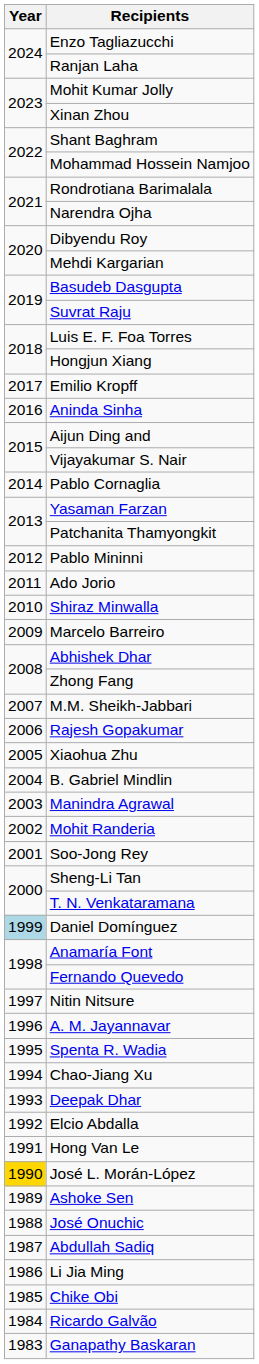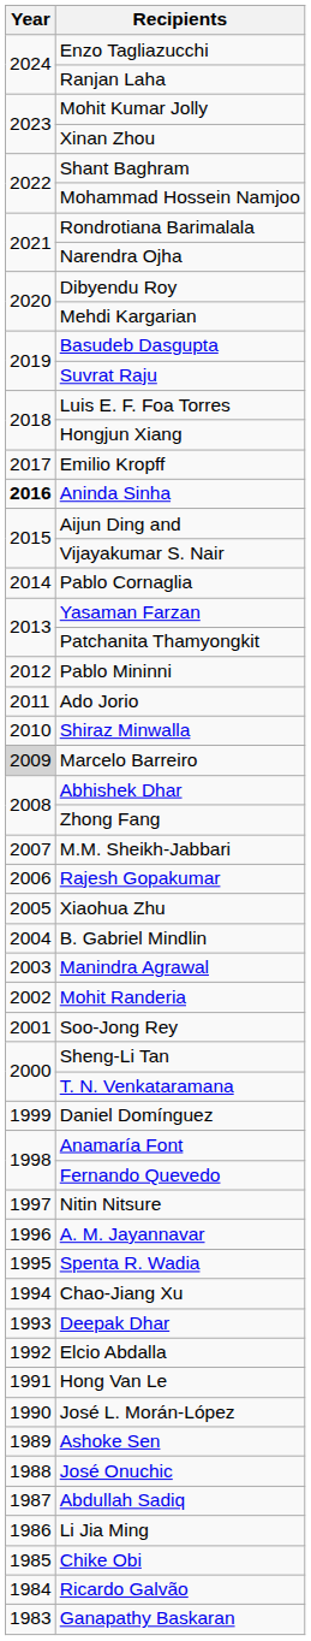Aninda Sinha | Year: normal -> bold
Marcelo Barreiro | Year: no background -> lightgrey background
Daniel Domínguez | Year: lightblue background -> no background
José L. Morán-López | Year: gold background -> no background
